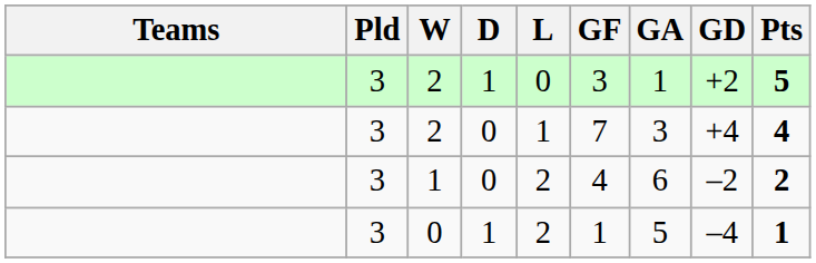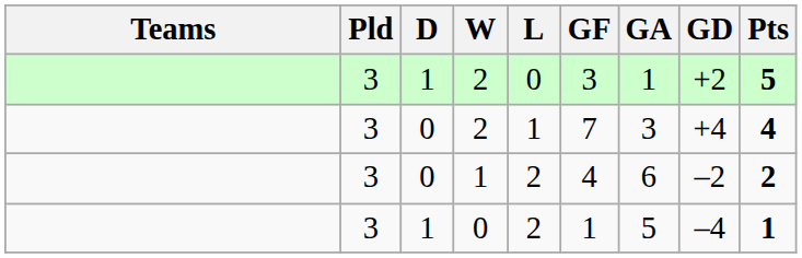columns swapped: W <-> D
